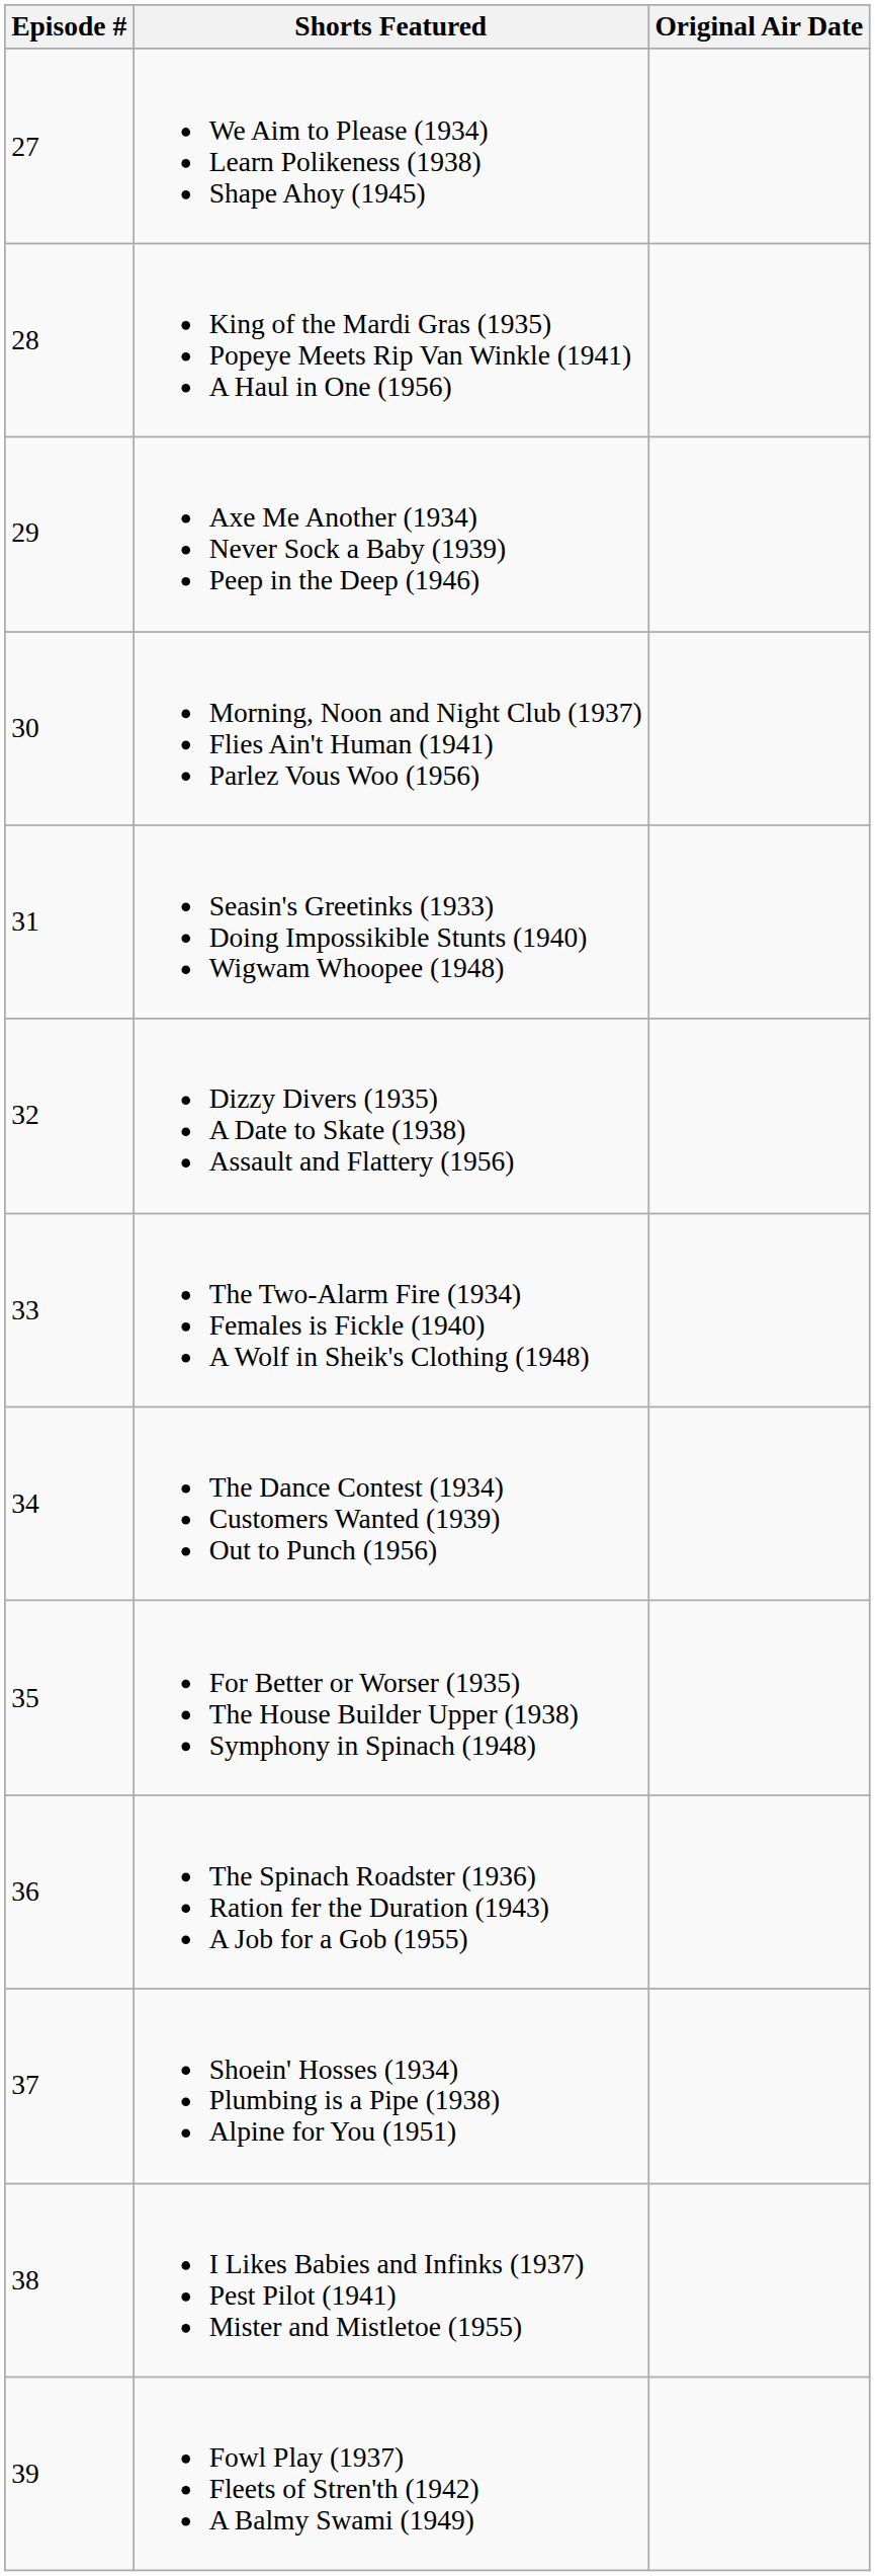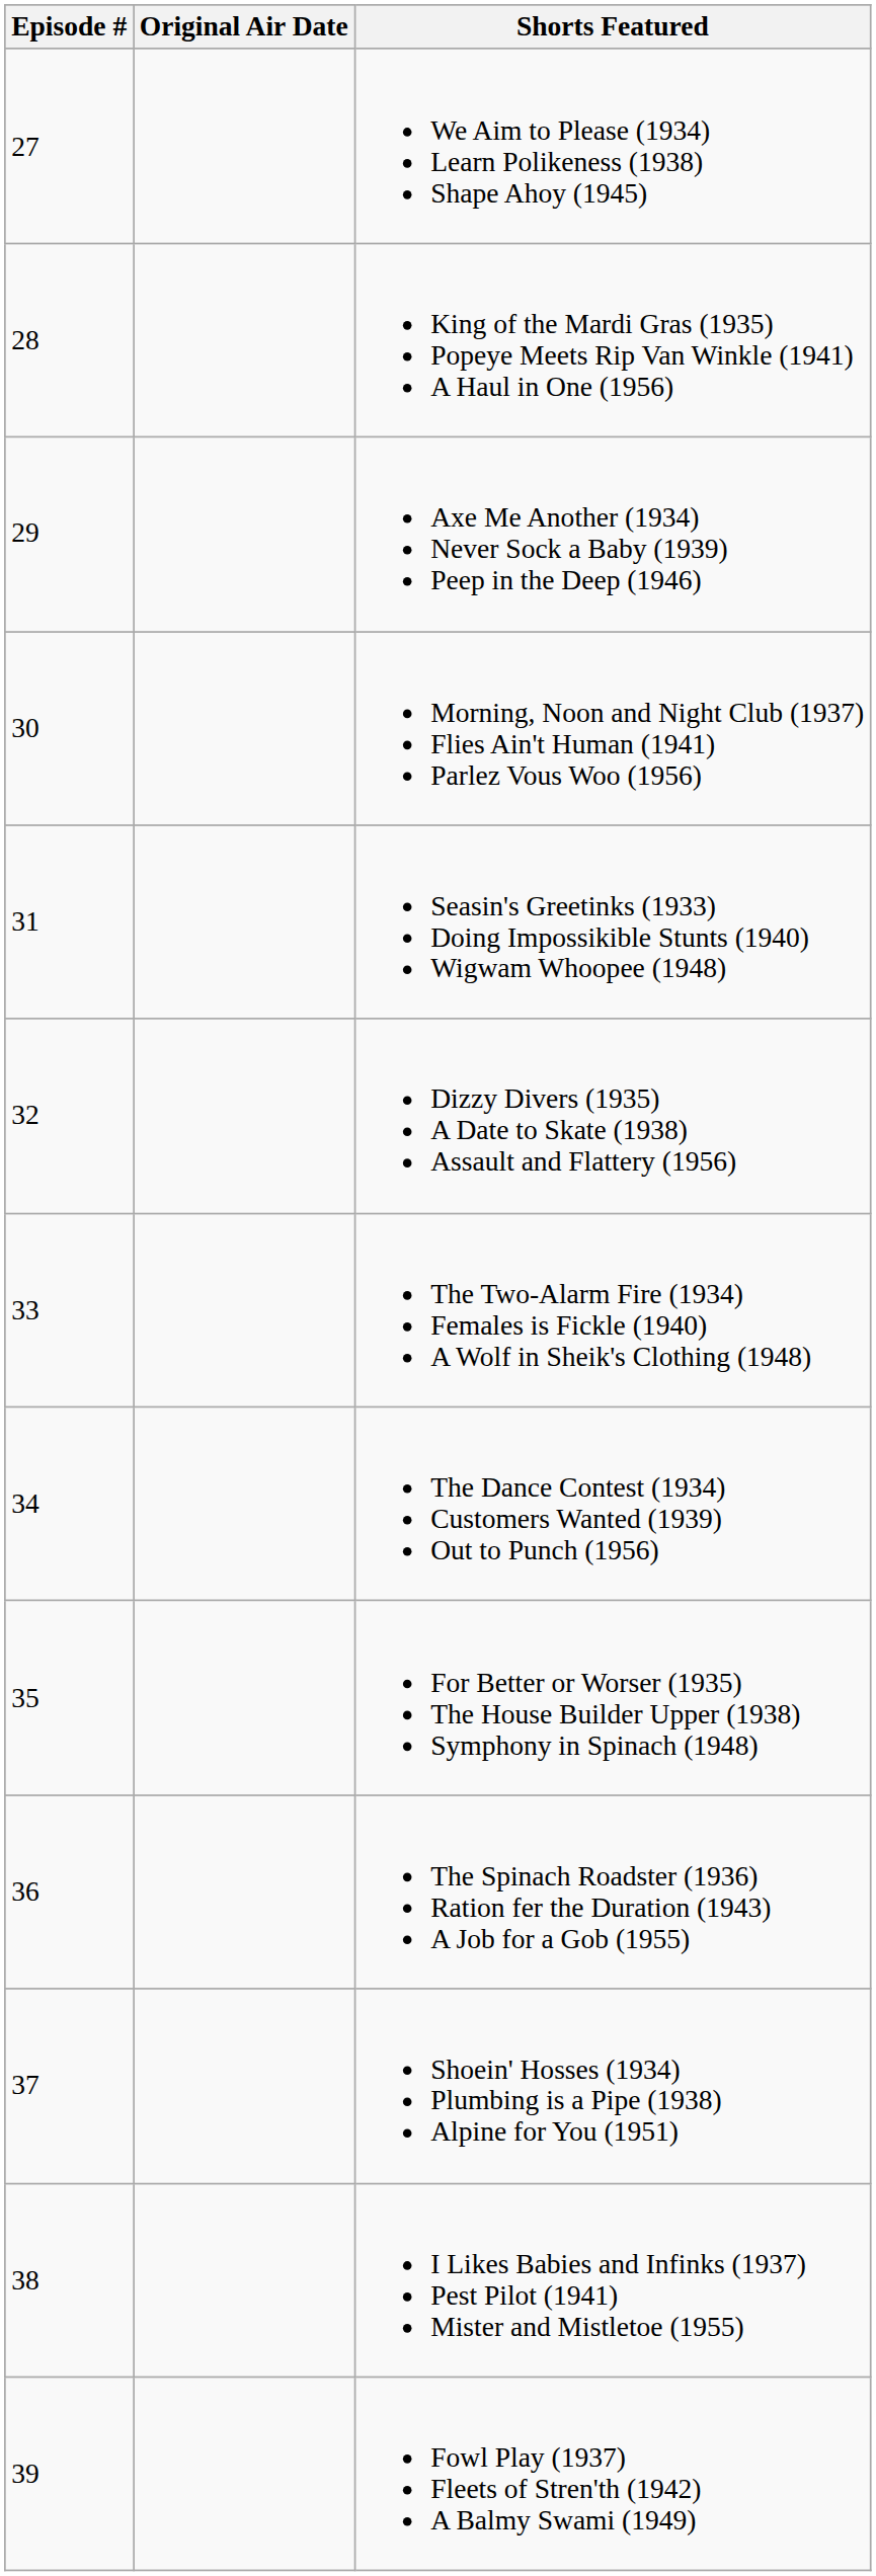columns swapped: Shorts Featured <-> Original Air Date
